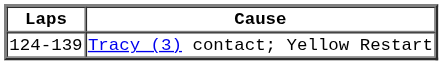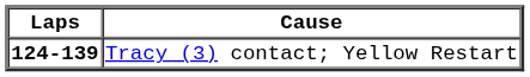Tracy (3) contact; Yellow Restart | Laps: normal -> bold
